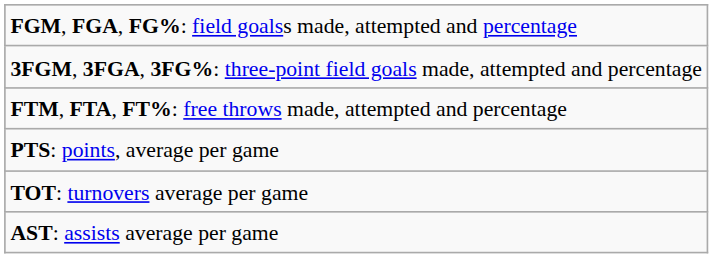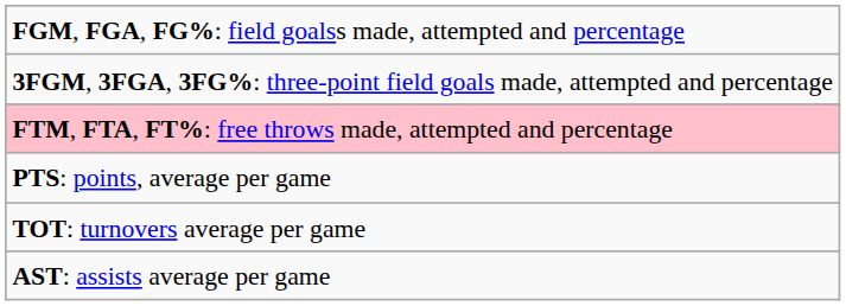row 3 | column 1: no background -> pink background
